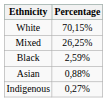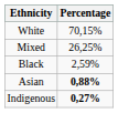Asian | Percentage: normal -> bold
Indigenous | Percentage: normal -> bold
